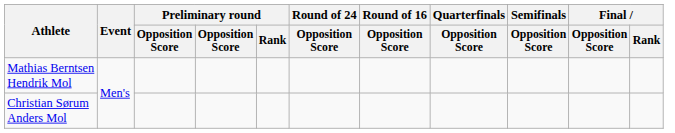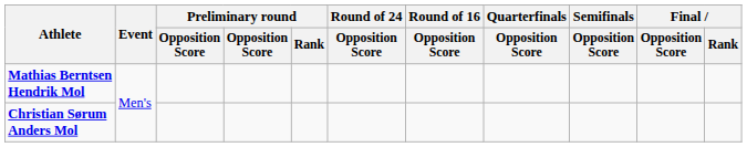Mathias Berntsen Hendrik Mol | Athlete: normal -> bold
Christian Sørum Anders Mol | Athlete: normal -> bold
